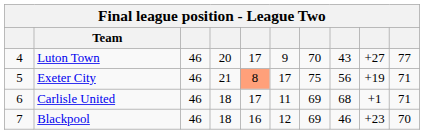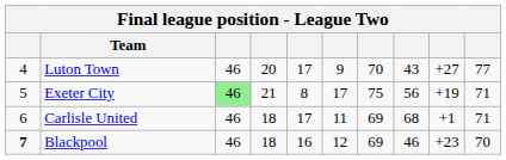Exeter City | column 3: no background -> lightgreen background
Exeter City | column 5: lightsalmon background -> no background
Blackpool | column 1: normal -> bold
